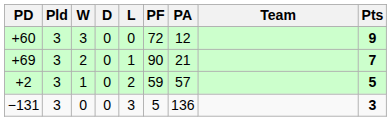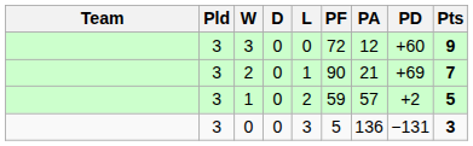columns swapped: Team <-> PD
